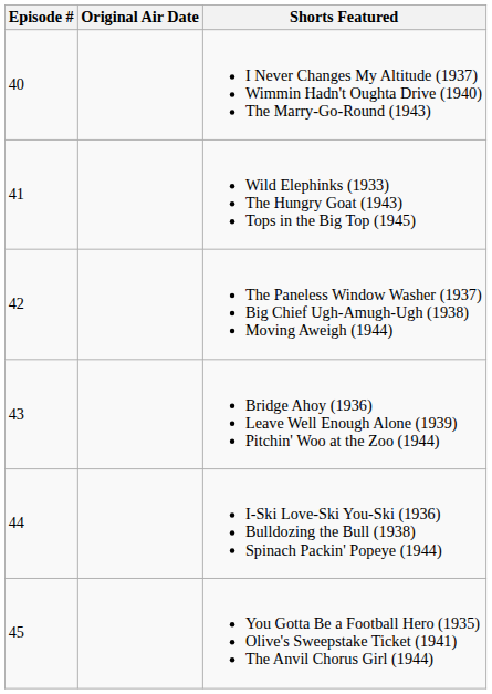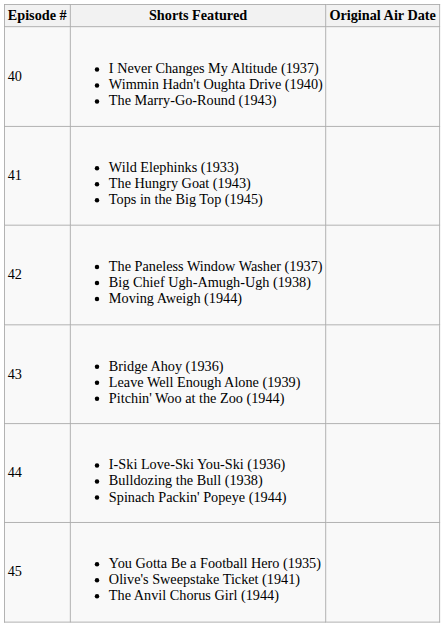columns swapped: Shorts Featured <-> Original Air Date
